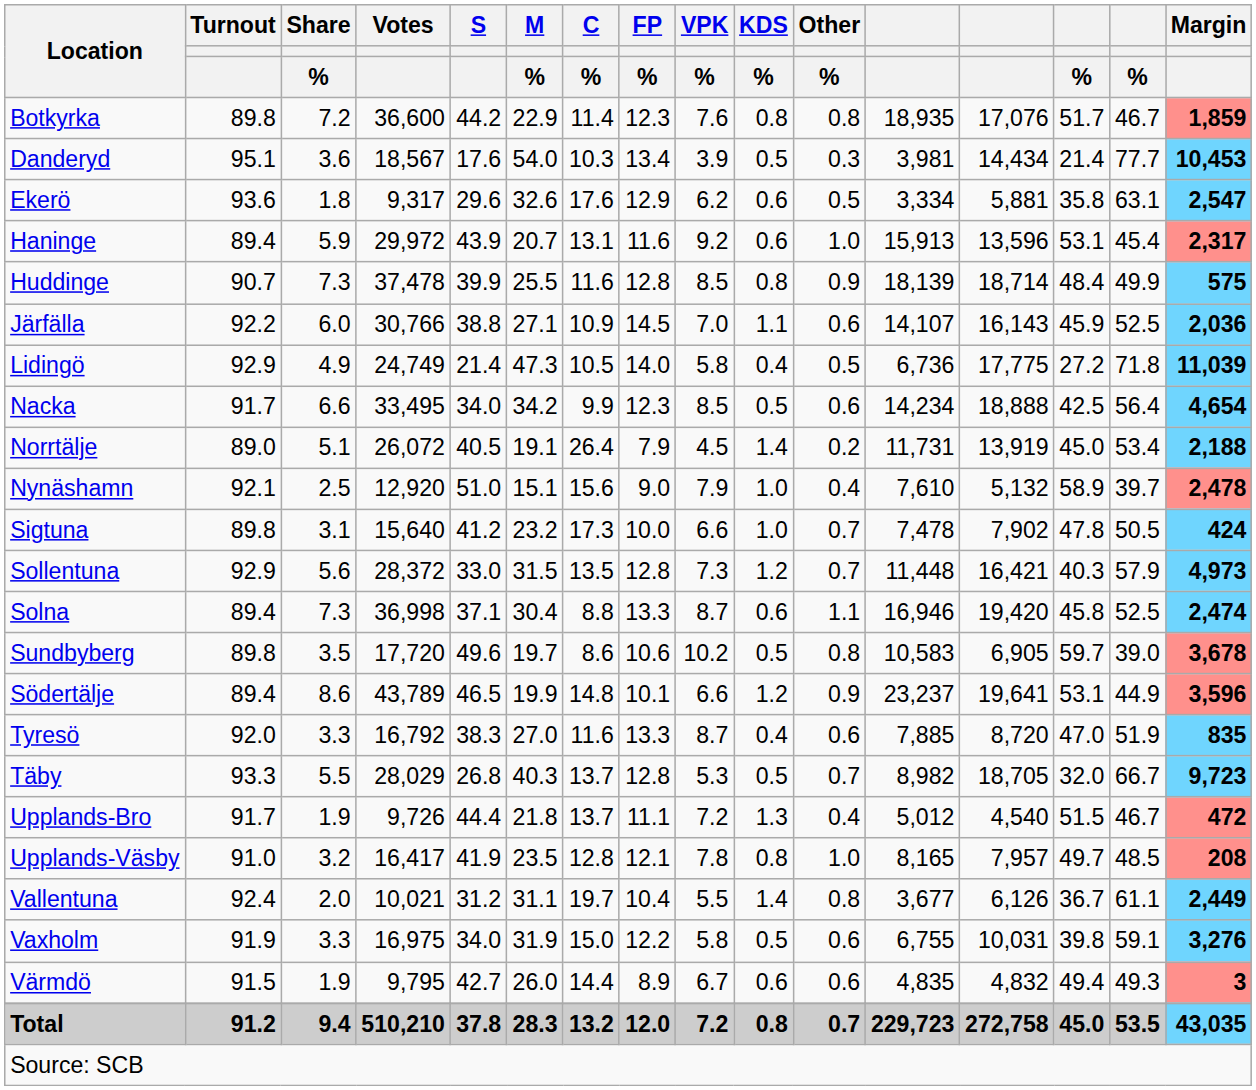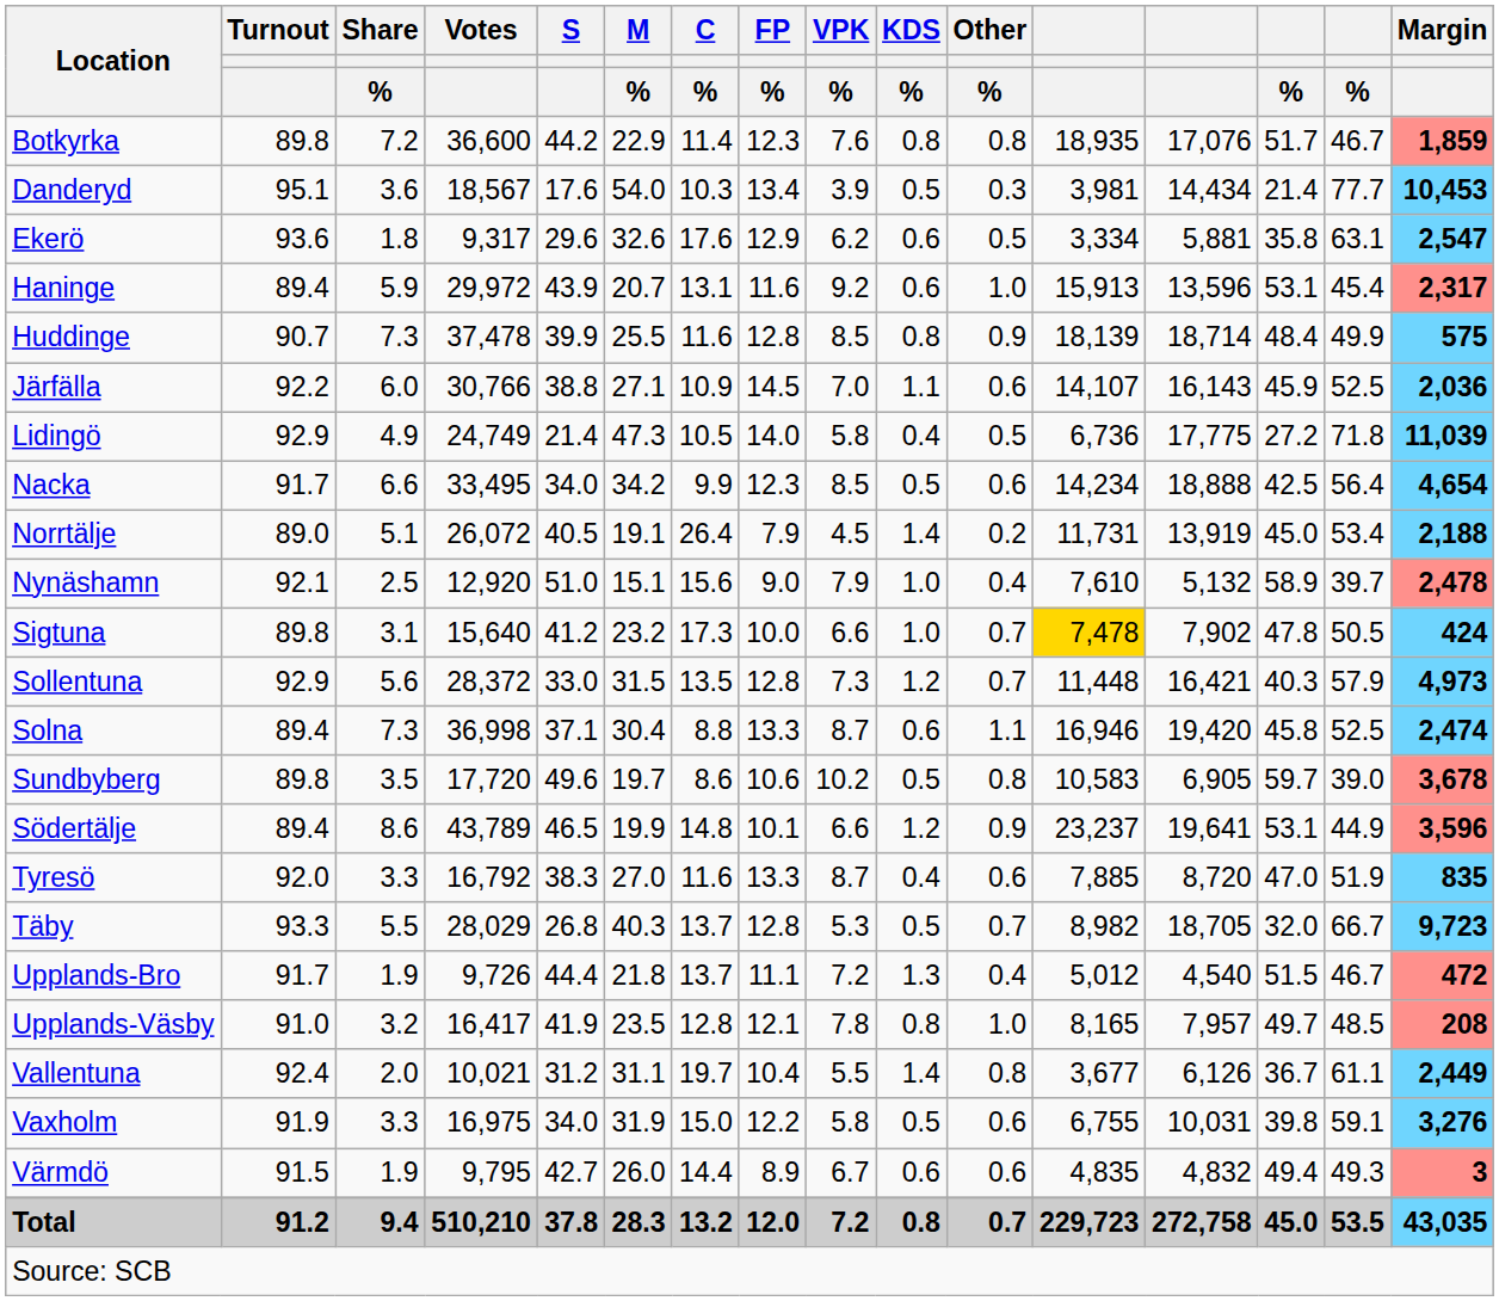Sigtuna | column 12: no background -> gold background
